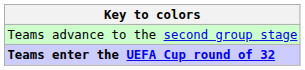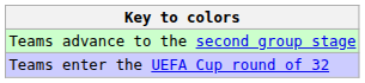row 3 | column 1: bold -> normal
